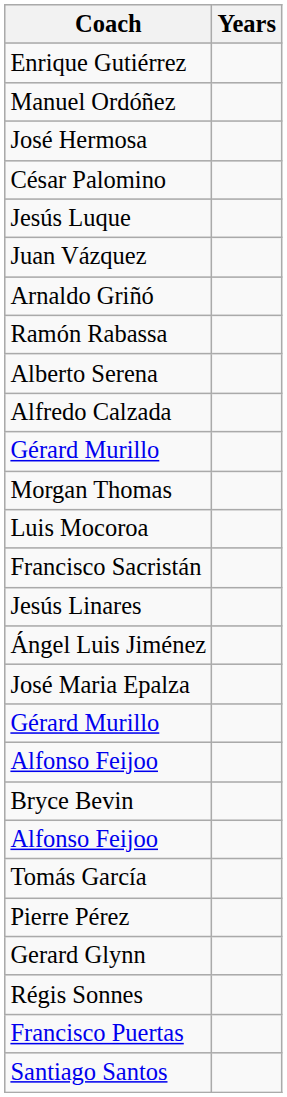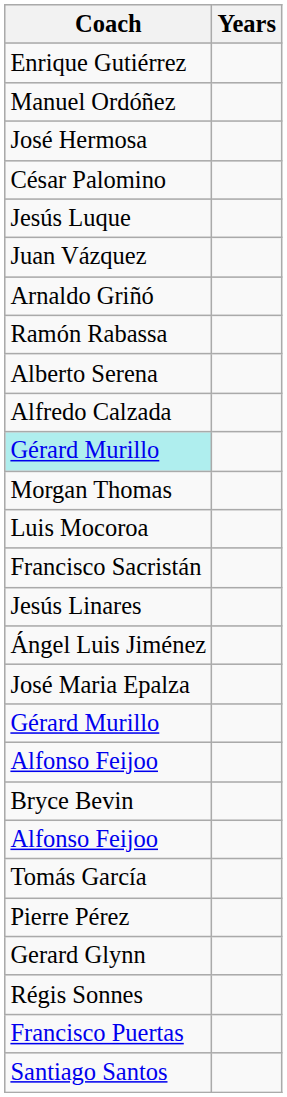row 12 | Coach: no background -> paleturquoise background
